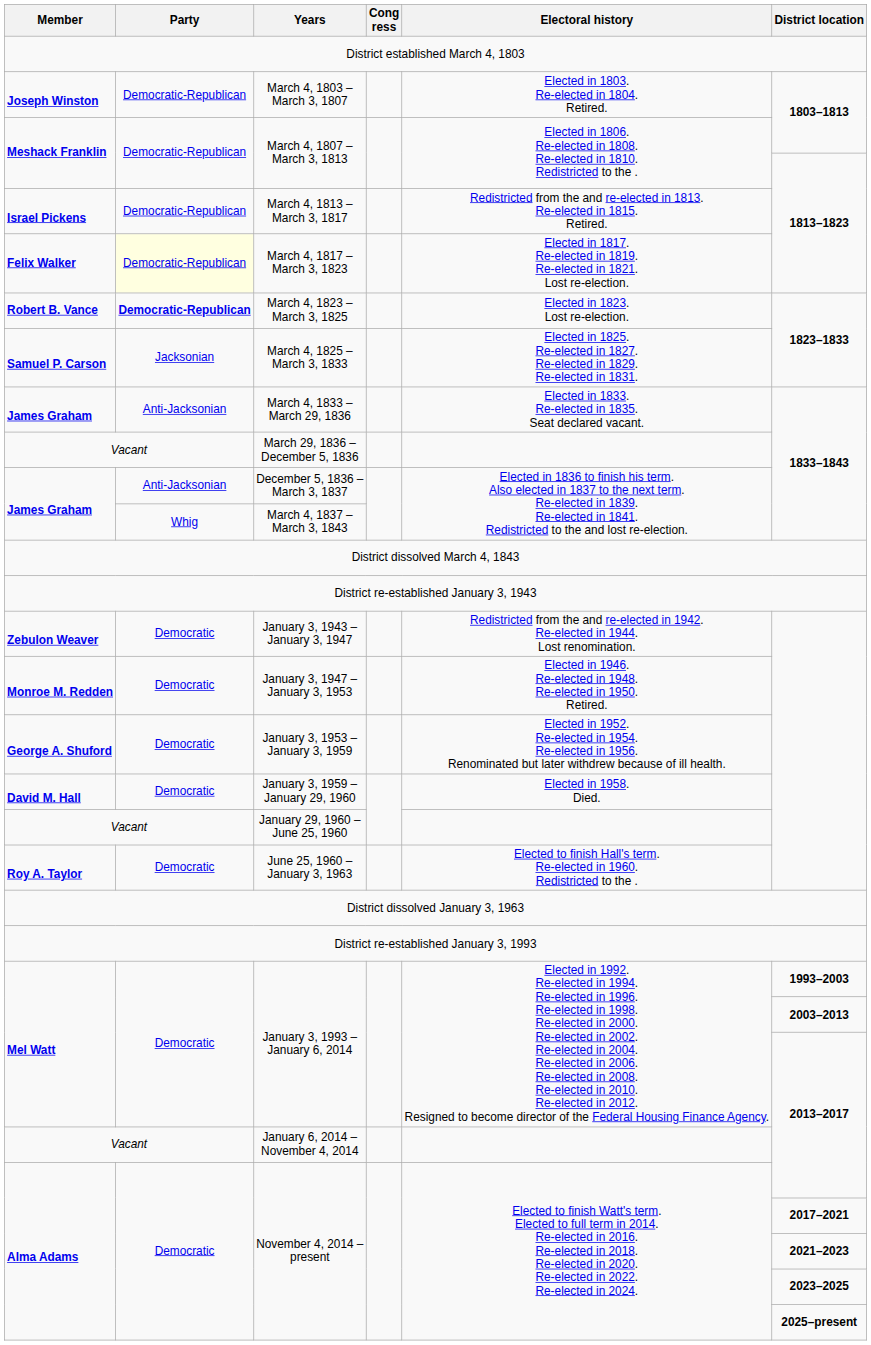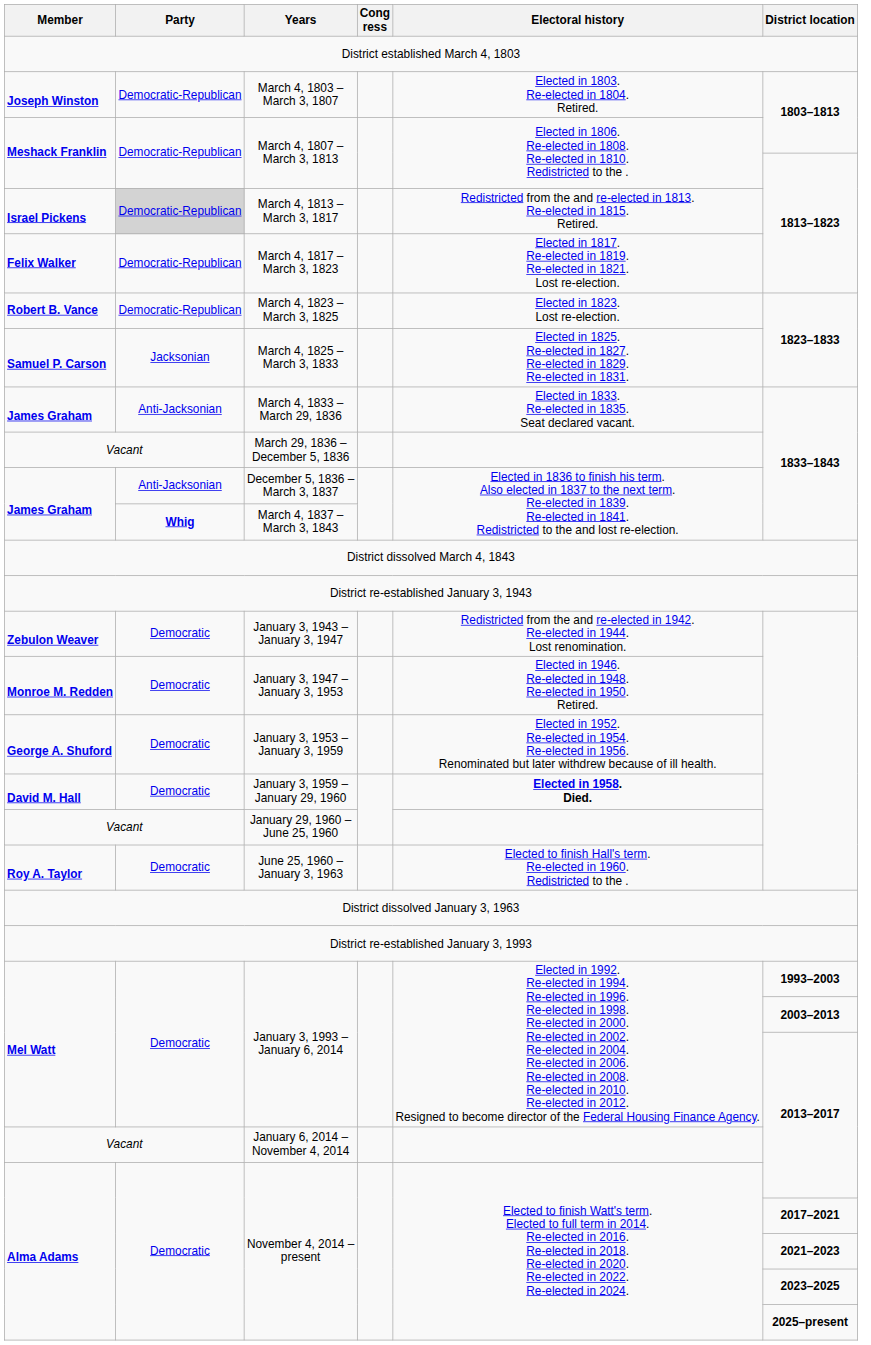March 4, 1813 – March 3, 1817 | Party: no background -> lightgrey background
March 4, 1817 – March 3, 1823 | Party: lightyellow background -> no background
March 4, 1823 – March 3, 1825 | Party: bold -> normal
March 4, 1837 – March 3, 1843 | Party: normal -> bold
January 3, 1959 – January 29, 1960 | Electoral history: normal -> bold
